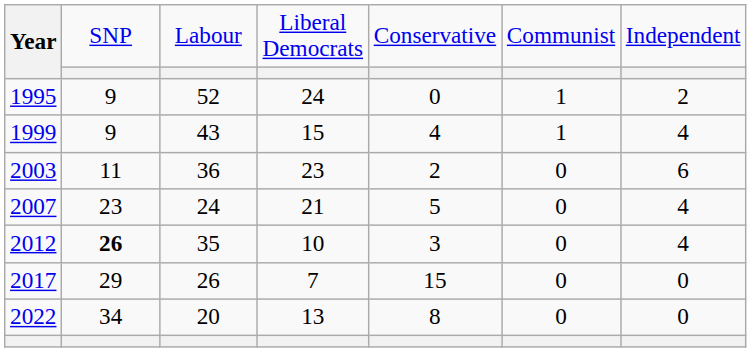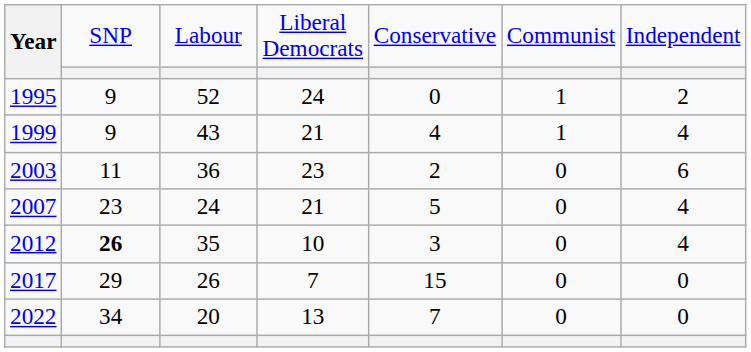1999 | column 4: 15 -> 21
2022 | column 5: 8 -> 7
